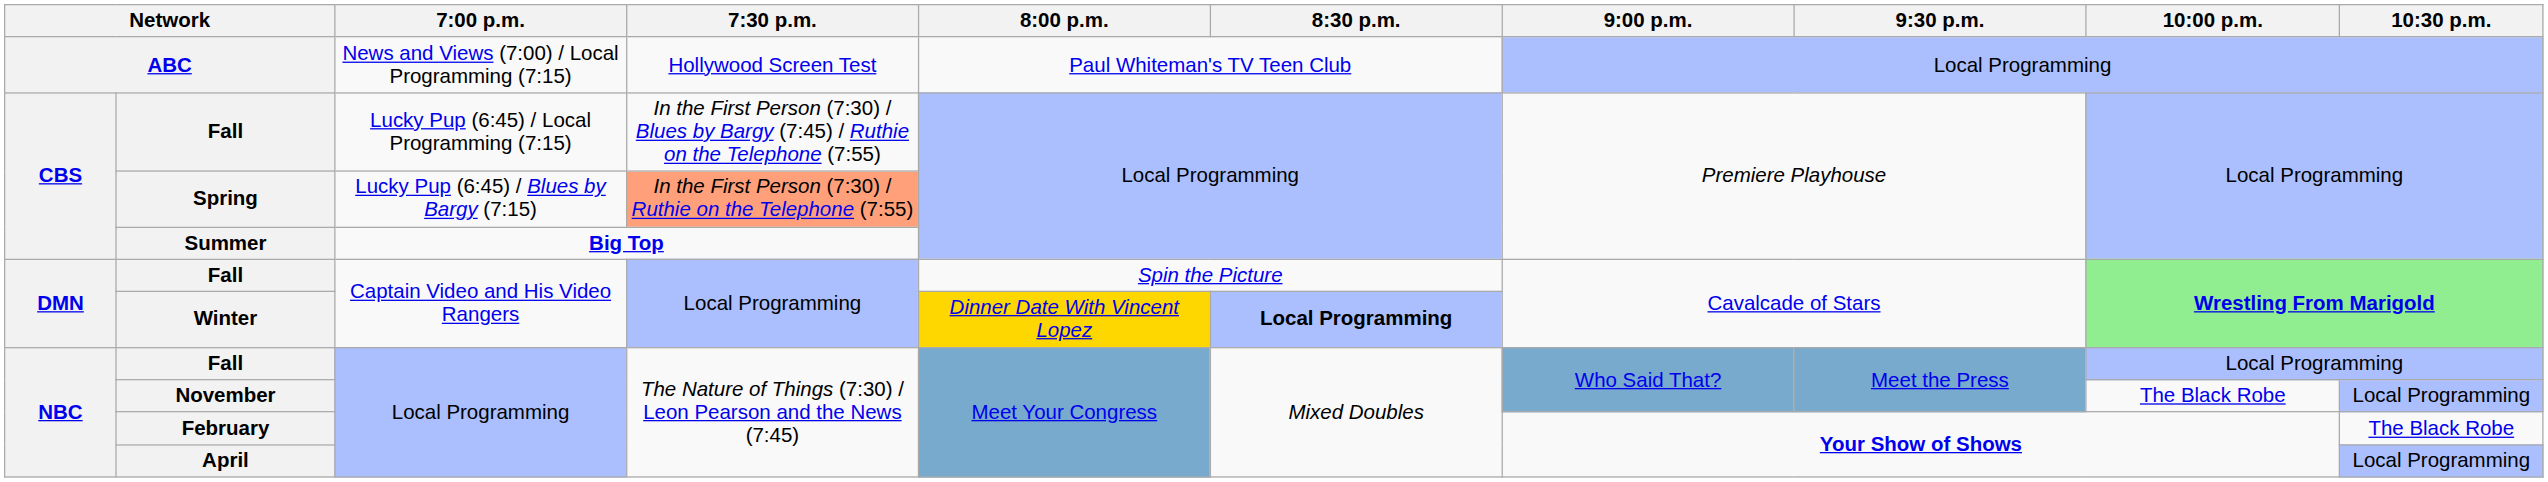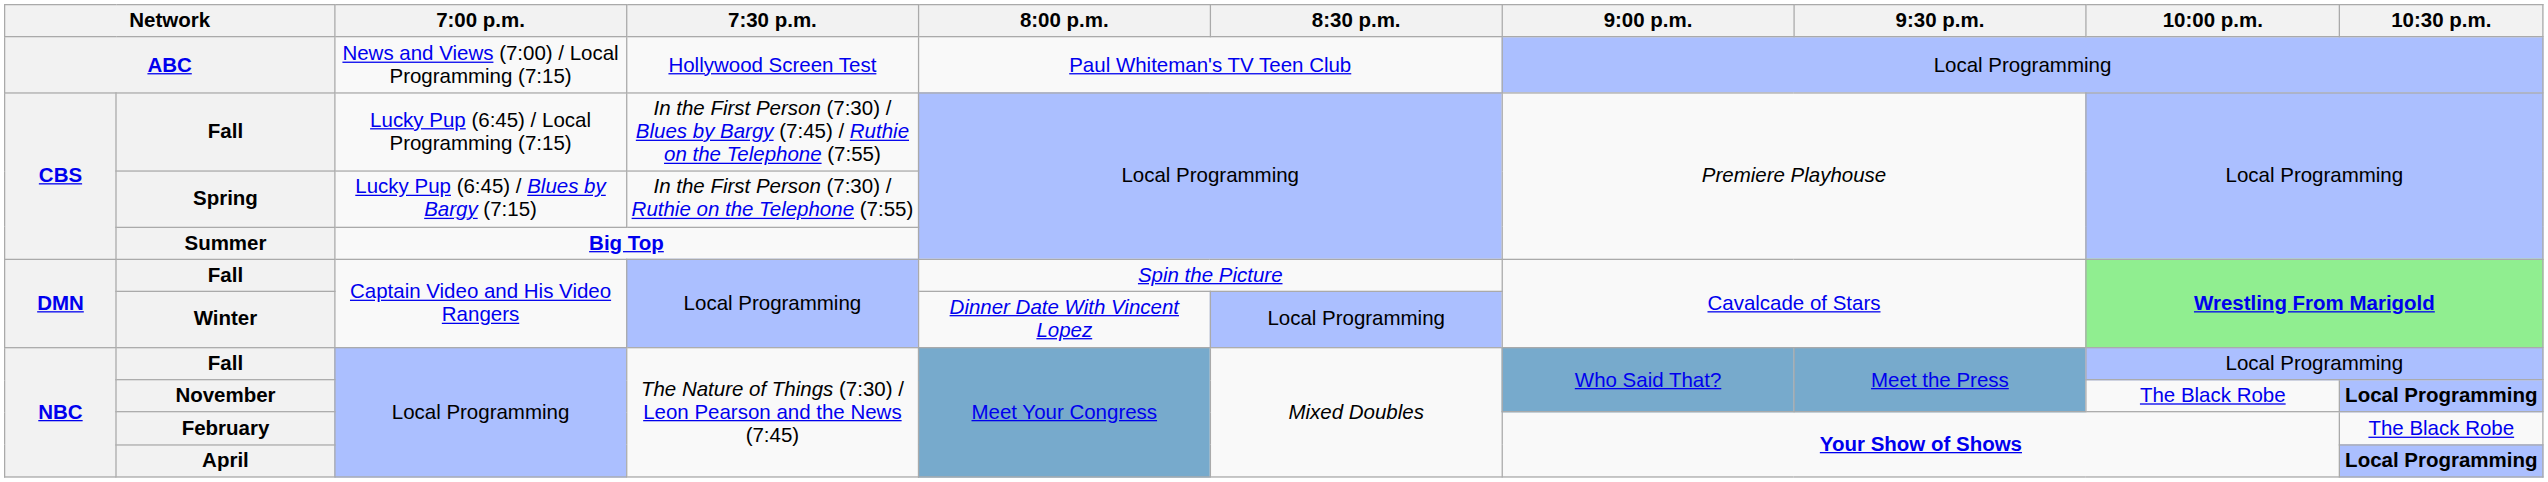Spring | 7:30 p.m.: lightsalmon background -> no background
Winter | 8:00 p.m.: gold background -> no background
Winter | 8:30 p.m.: bold -> normal
November | 10:30 p.m.: normal -> bold
April | 10:30 p.m.: normal -> bold
